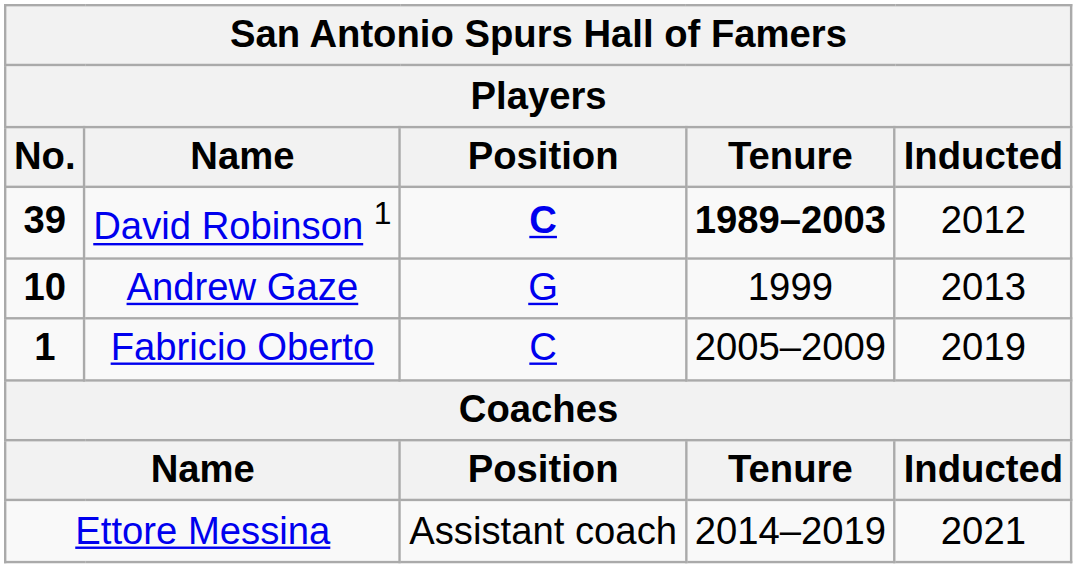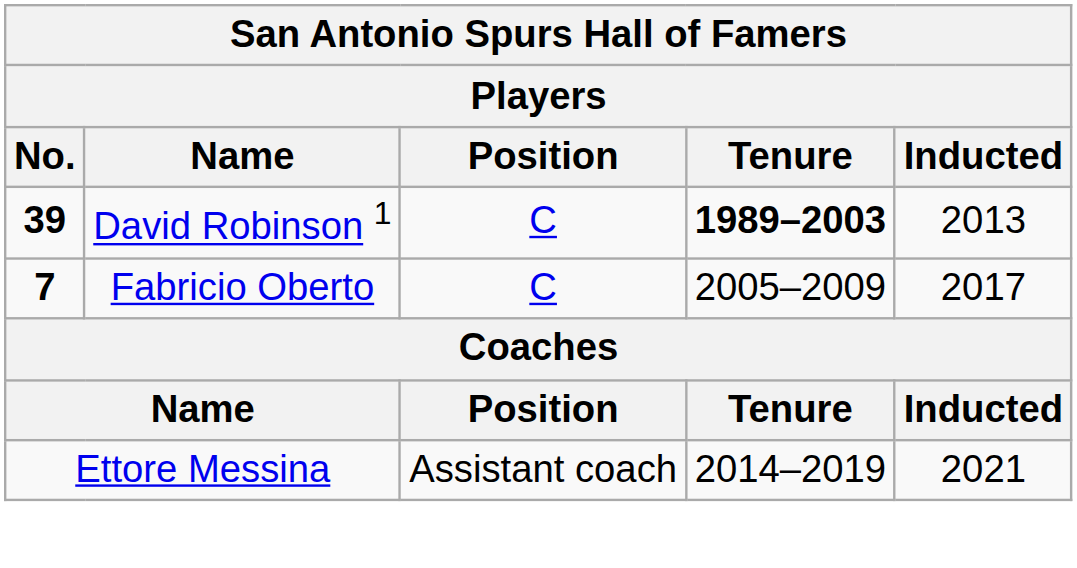David Robinson 1 | Position: bold -> normal
David Robinson 1 | Inducted: 2012 -> 2013
- row: 10 | Andrew Gaze | G | 1999 | 2013
Fabricio Oberto | No.: 1 -> 7
Fabricio Oberto | Inducted: 2019 -> 2017
